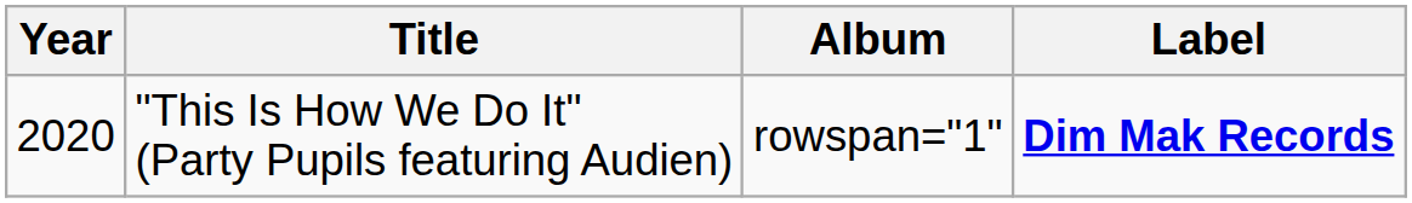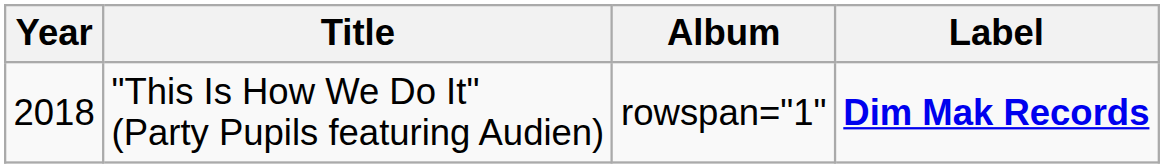"This Is How We Do It" (Party Pupils featuring Audien) | Year: 2020 -> 2018
